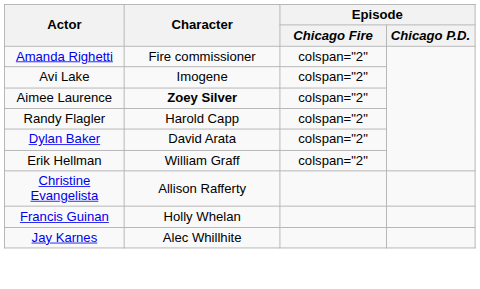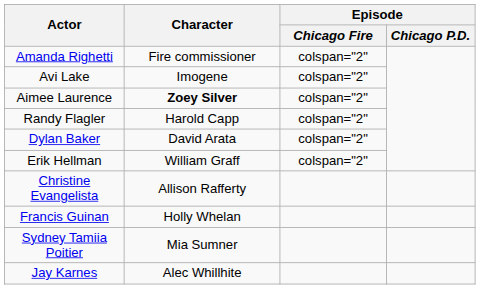+ row: Sydney Tamiia Poitier | Mia Sumner
